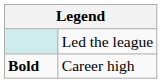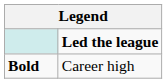row 2 | column 2: normal -> bold
